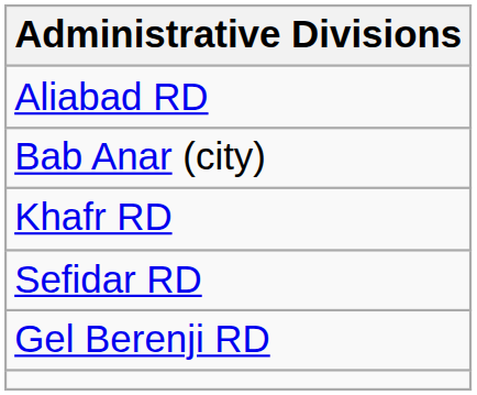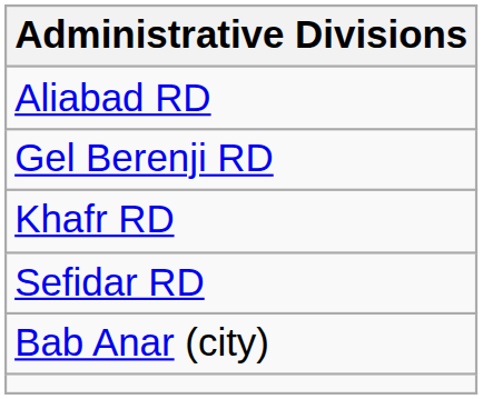row 3 | column 1: Bab Anar (city) -> Gel Berenji RD
row 6 | column 1: Gel Berenji RD -> Bab Anar (city)
